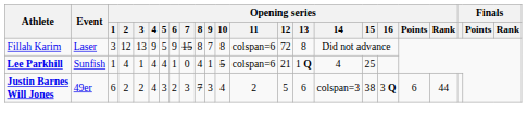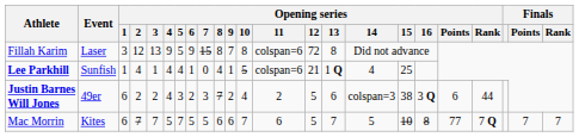Justin Barnes Will Jones | Opening series / 9: 3 -> 2
+ row: Mac Morrin | Kites | 6 | 7 | 7 | 5 | 7 | 5 | 5 | 6 | 6 | 7 | 6 | 5 | 7 | 5 | 10 | 8 | 77 | 7 Q | 7 | 7
